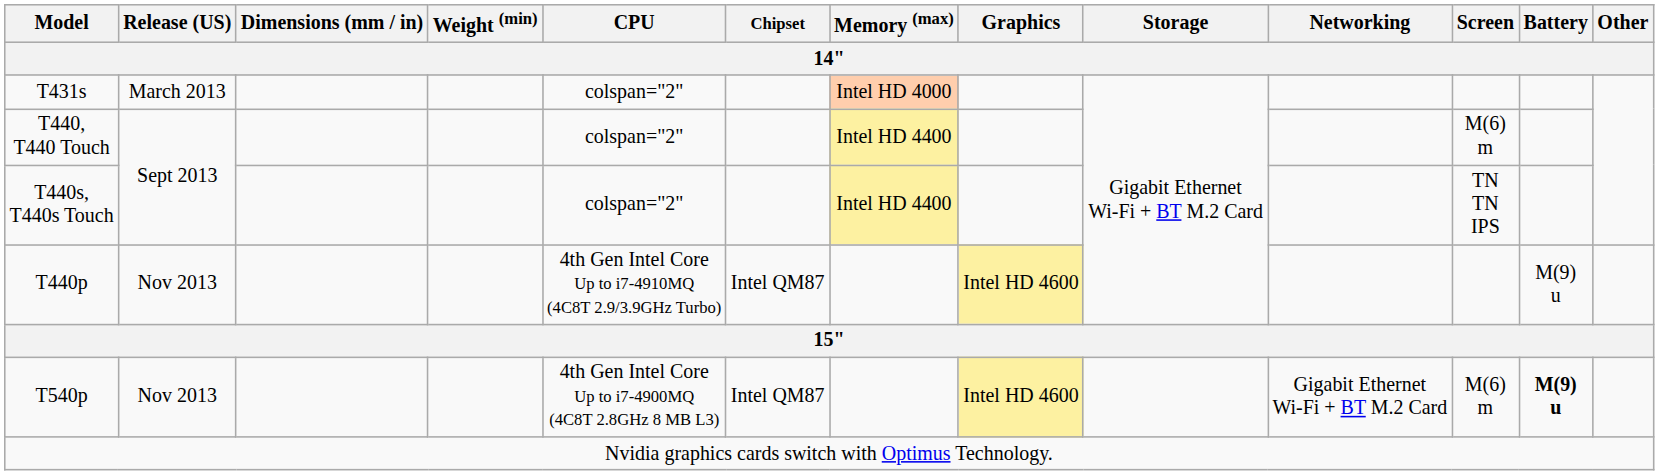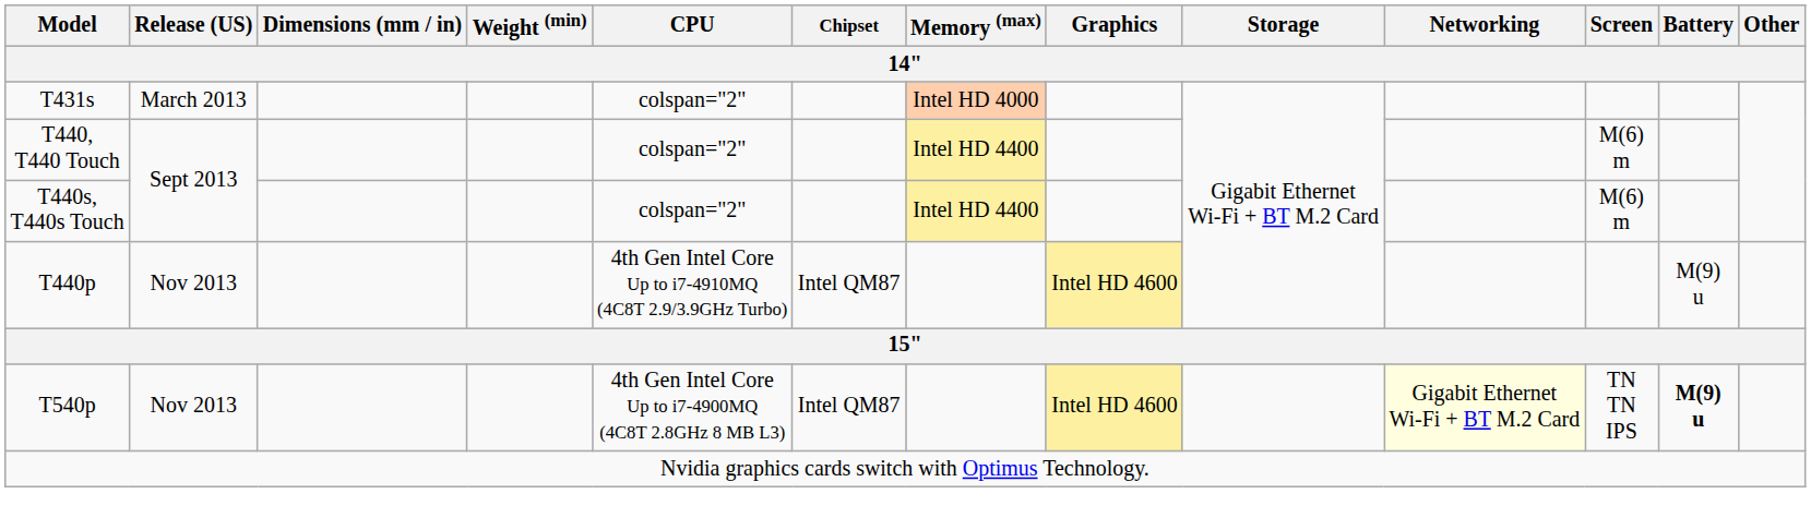T440s, T440s Touch | Screen: TN TN IPS -> M(6) m
T540p | Networking: no background -> lightyellow background
T540p | Screen: M(6) m -> TN TN IPS
